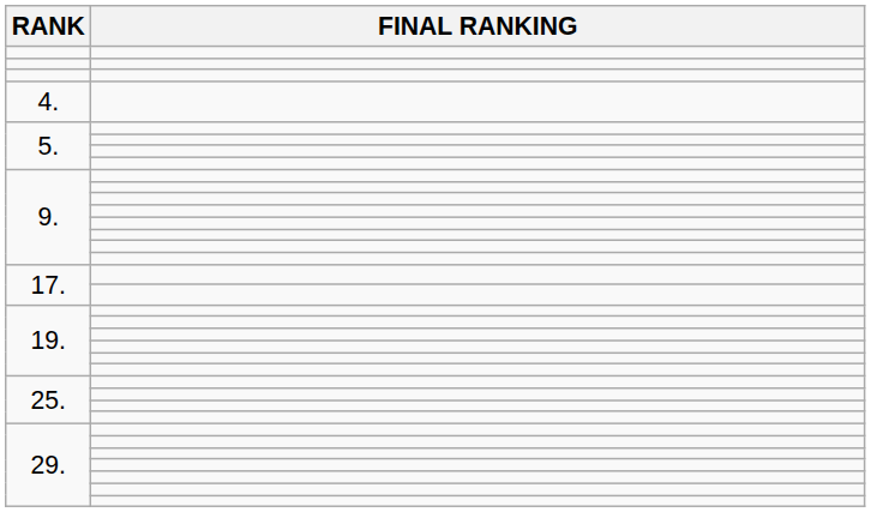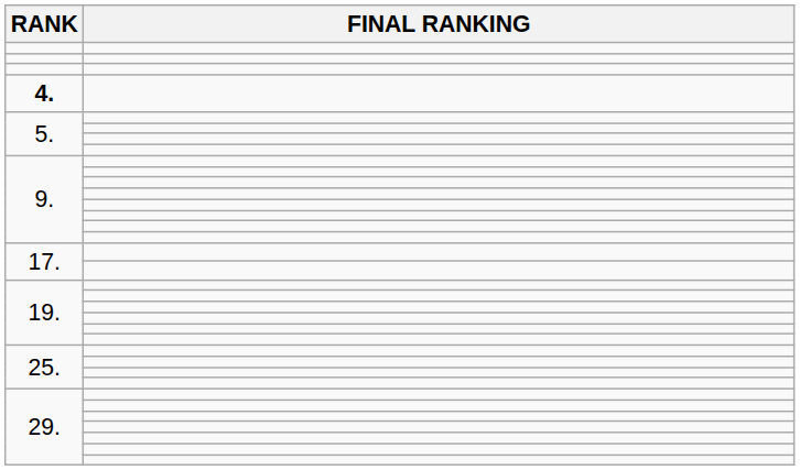row 5 | RANK: normal -> bold
